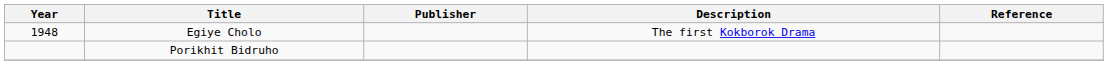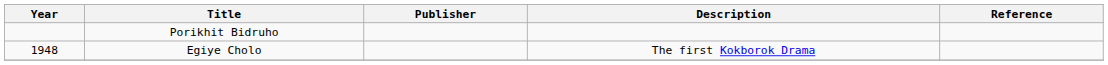rows swapped: Egiye Cholo <-> Porikhit Bidruho
